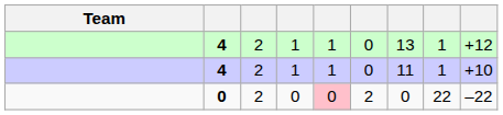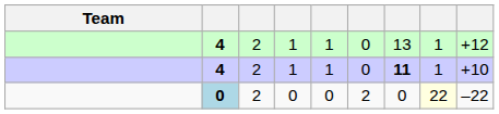row 3 | column 7: normal -> bold
row 4 | column 2: no background -> lightblue background
row 4 | column 5: pink background -> no background
row 4 | column 8: no background -> lightyellow background
